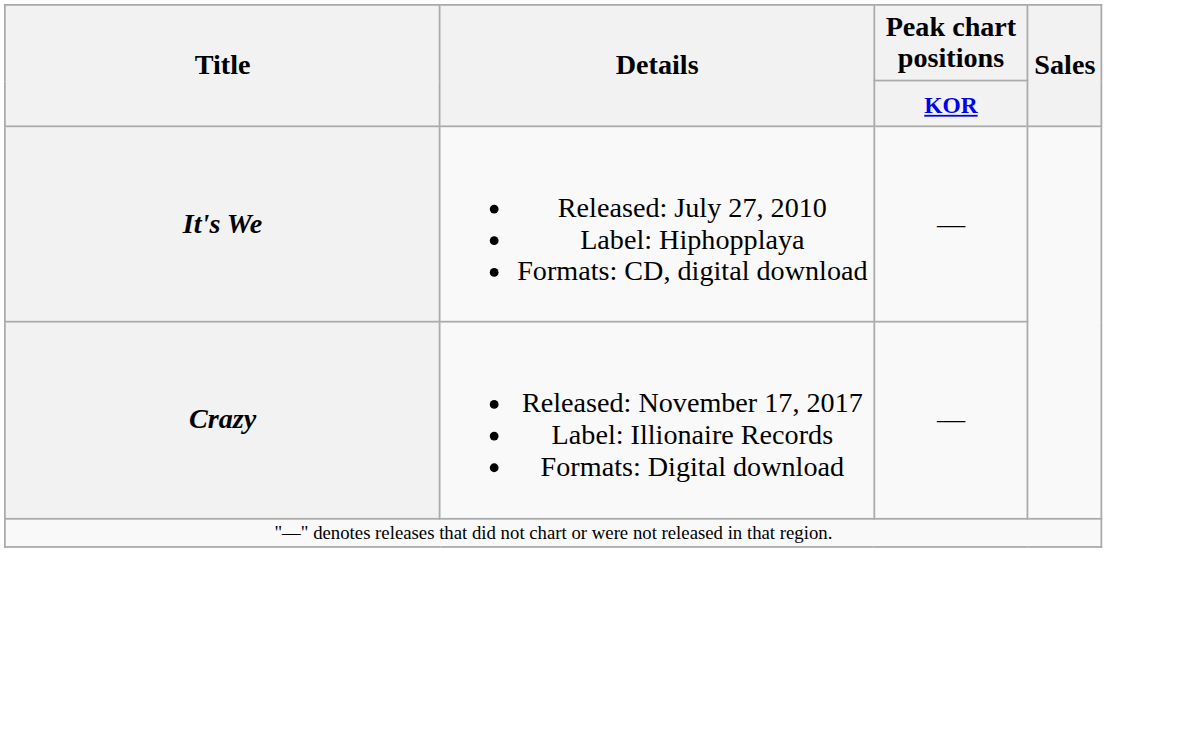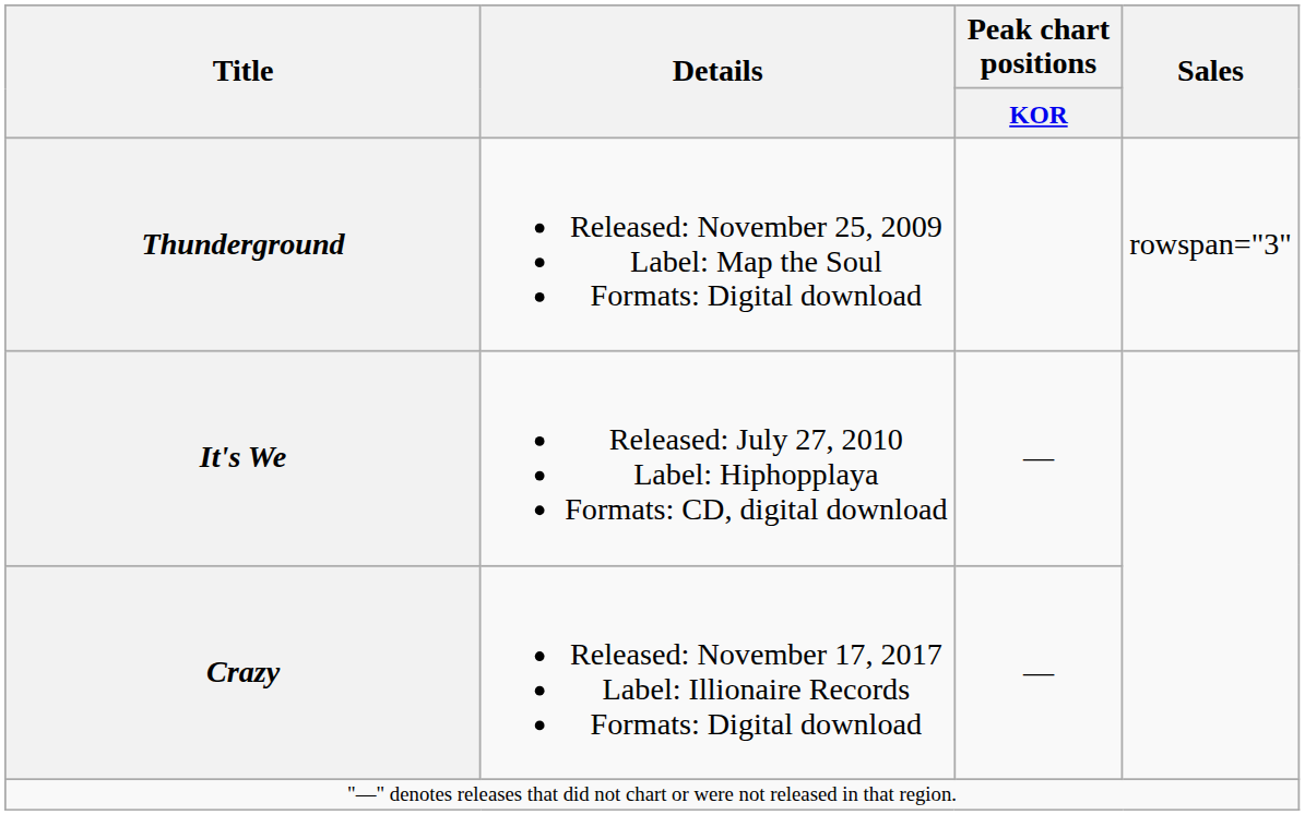+ row: Thunderground | Released: November 25, 2009 Label: Map the Soul Formats: Digital download | rowspan="3"
